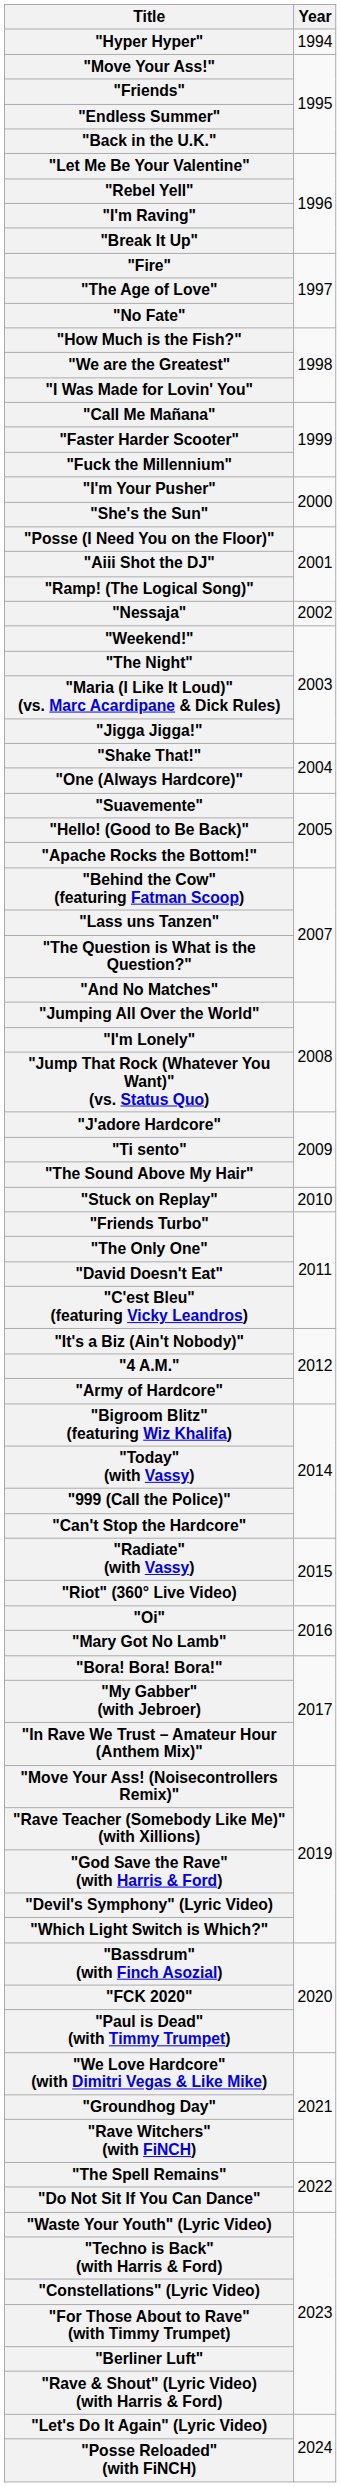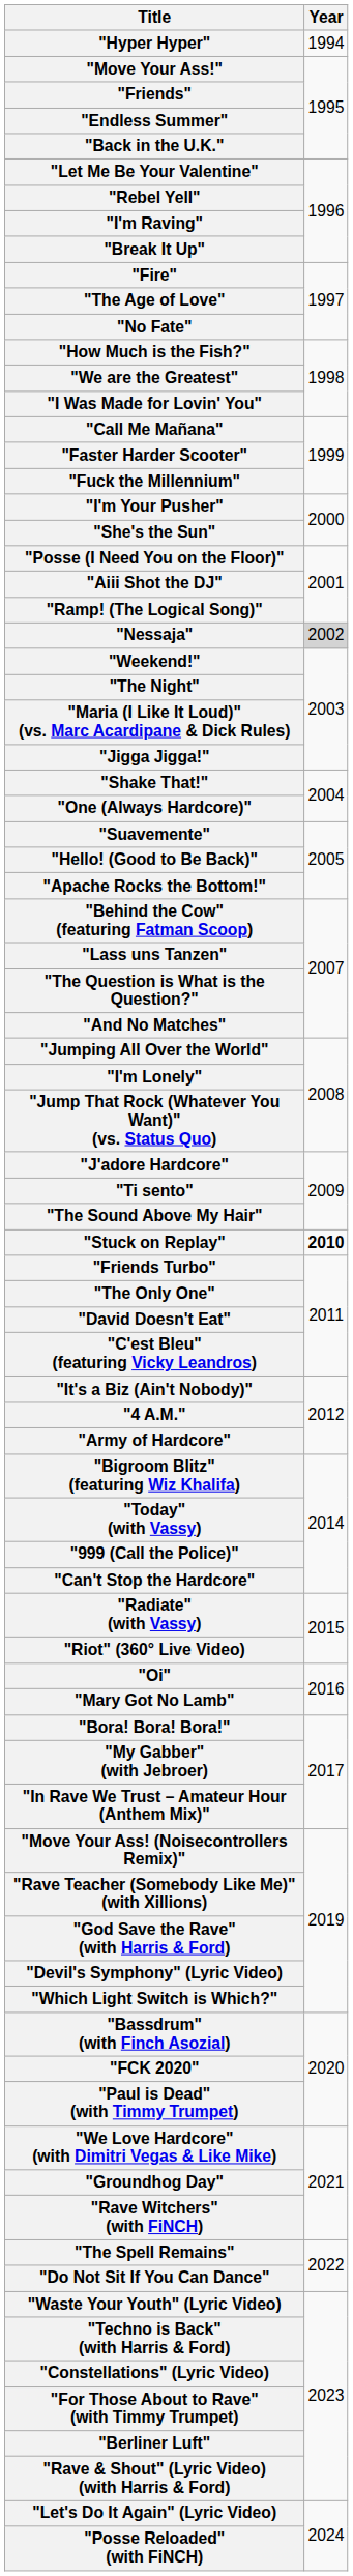"Nessaja" | Year: no background -> lightgrey background
"Stuck on Replay" | Year: normal -> bold
